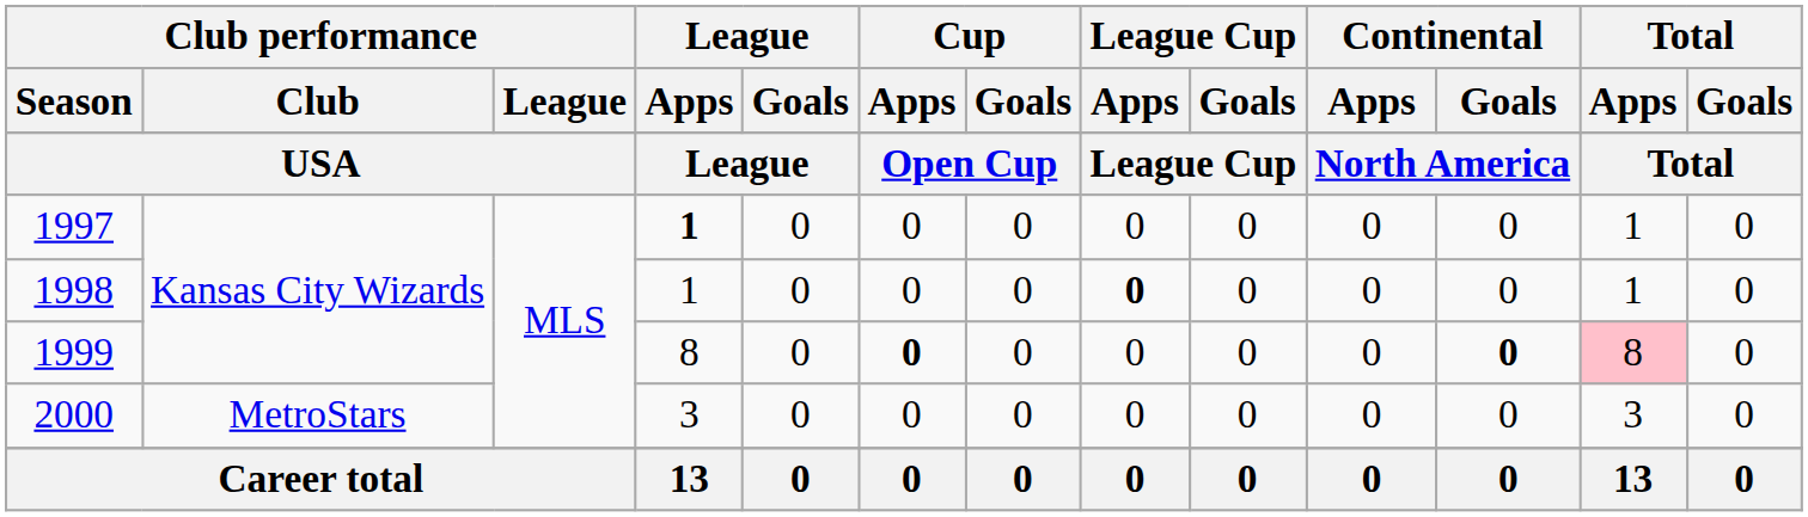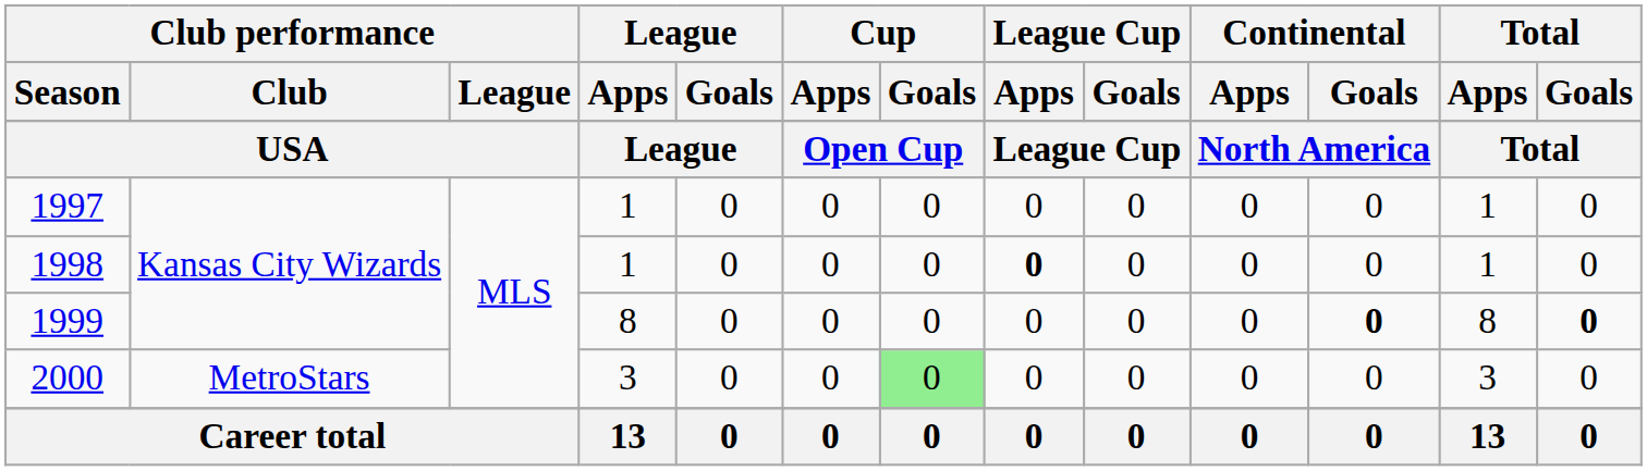1997 | League / Apps: bold -> normal
1999 | Cup / Apps: bold -> normal
1999 | Total / Apps: pink background -> no background
1999 | Total / Goals: normal -> bold
2000 | Cup / Goals: no background -> lightgreen background
